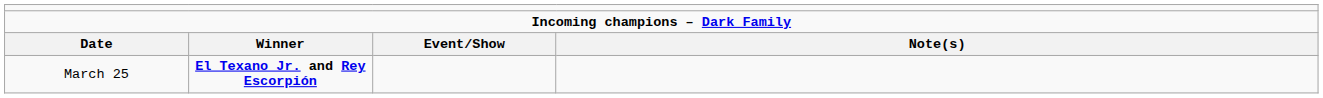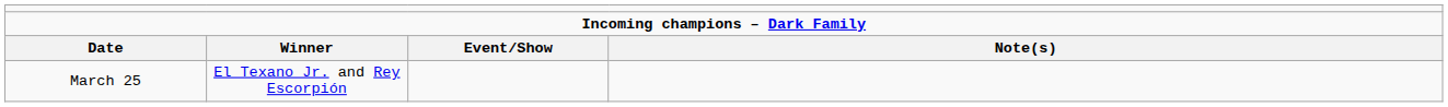March 25 | column 2: bold -> normal
